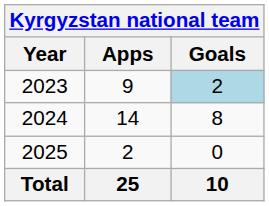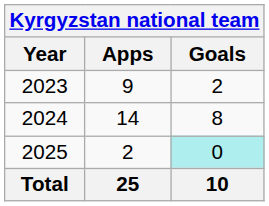2023 | Goals: lightblue background -> no background
2025 | Goals: no background -> paleturquoise background
